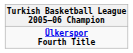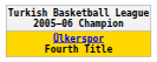row 2 | column 1: no background -> gold background
